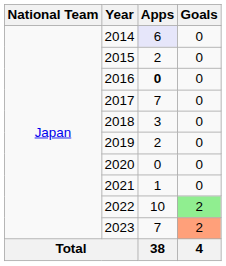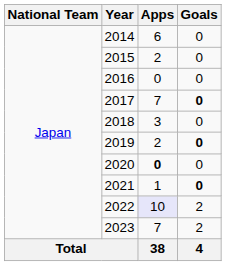2014 | Apps: lavender background -> no background
2016 | Apps: bold -> normal
2017 | Goals: normal -> bold
2019 | Goals: normal -> bold
2020 | Apps: normal -> bold
2021 | Goals: normal -> bold
2022 | Apps: no background -> lavender background
2022 | Goals: lightgreen background -> no background
2023 | Goals: lightsalmon background -> no background
